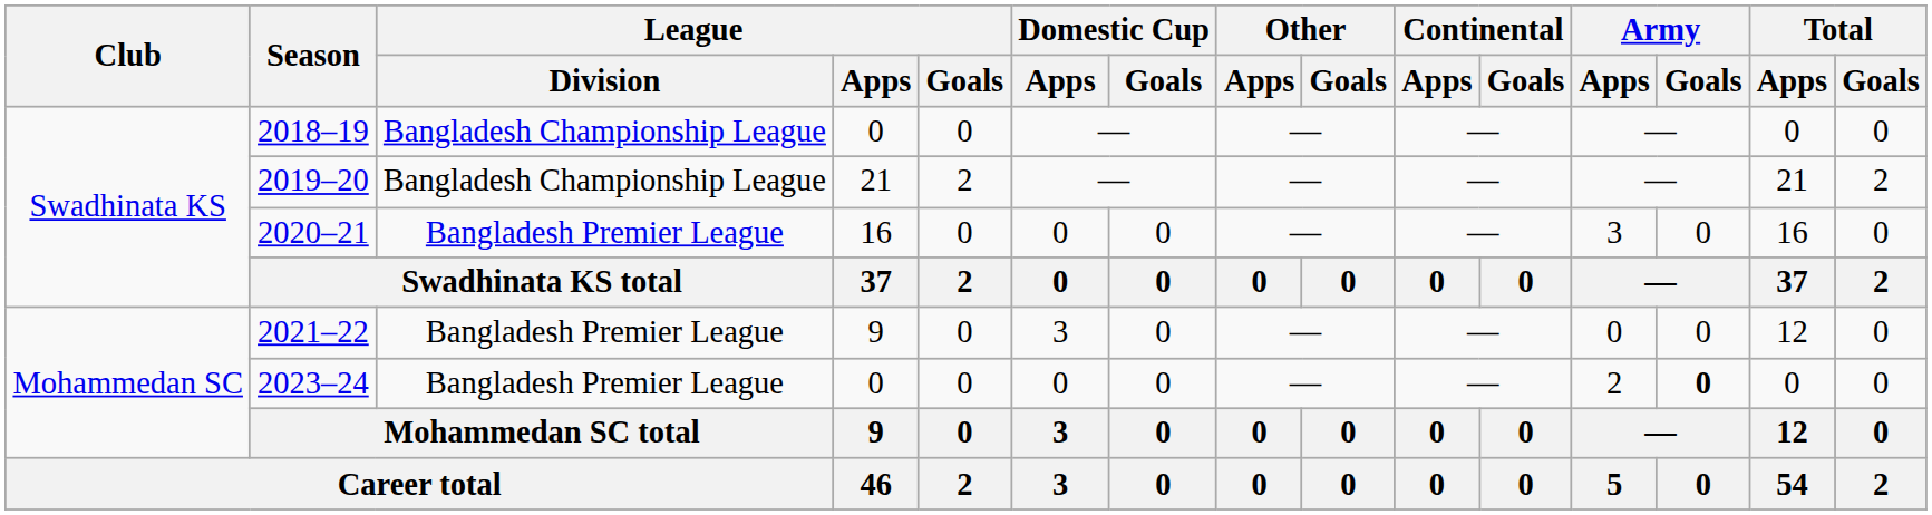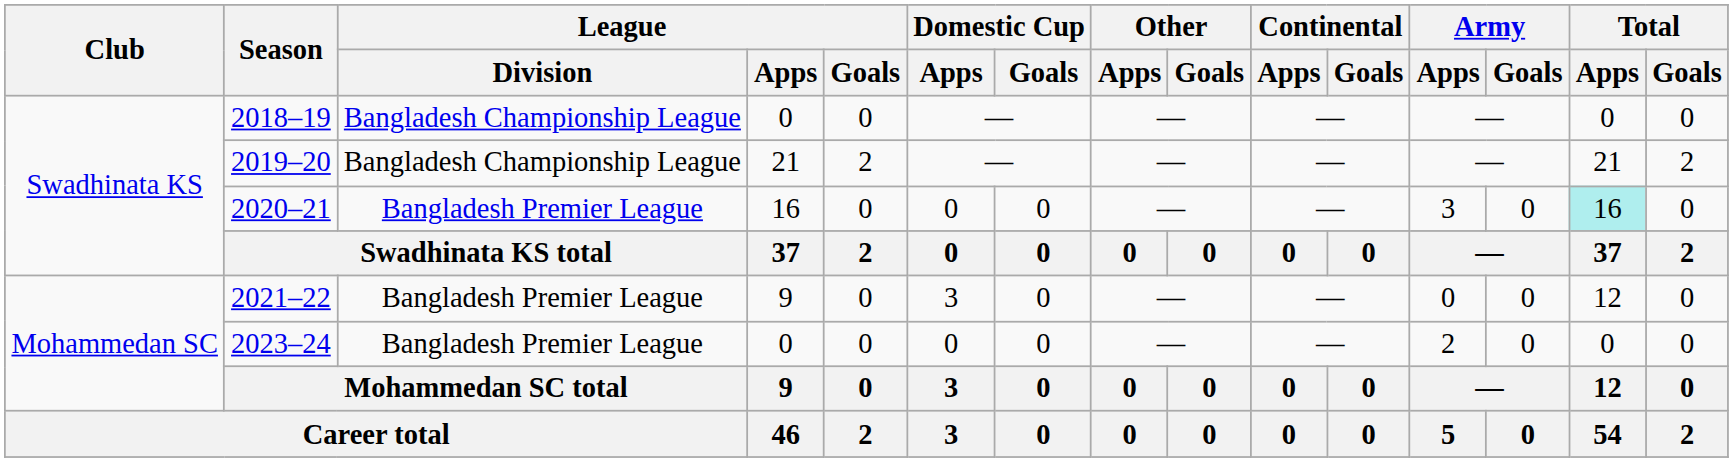2020–21 | Total / Apps: no background -> paleturquoise background
2023–24 | Army / Goals: bold -> normal
